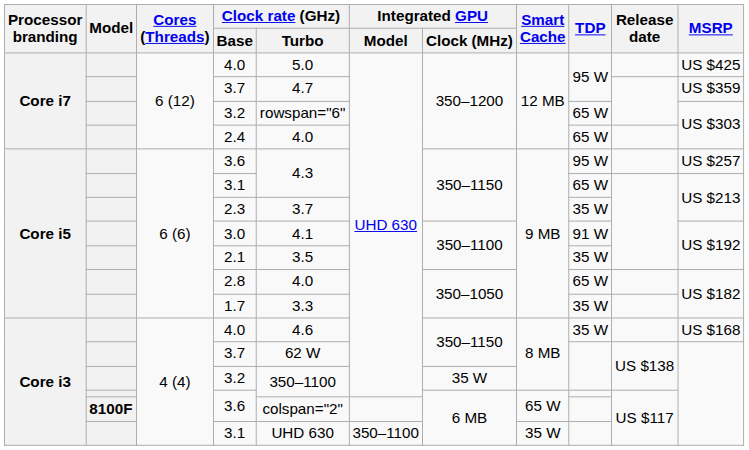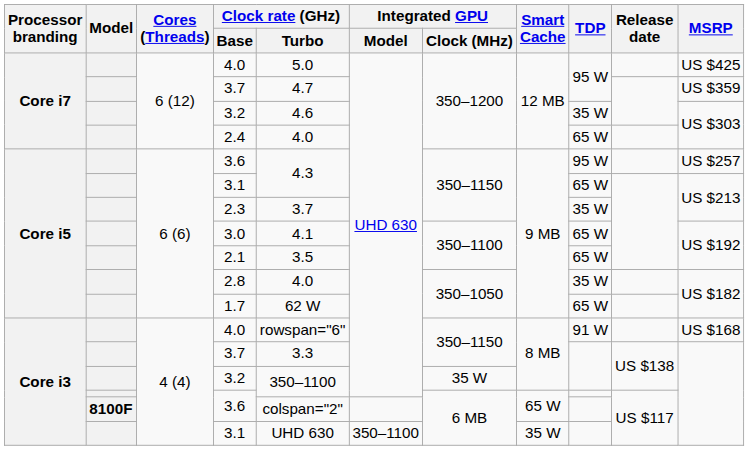Core i7 / 3.2 | Clock rate (GHz) / Turbo: rowspan="6" -> 4.6
Core i7 / 3.2 | TDP: 65 W -> 35 W
3.0 | TDP: 91 W -> 65 W
2.1 | TDP: 35 W -> 65 W
2.8 | TDP: 65 W -> 35 W
1.7 | Clock rate (GHz) / Turbo: 3.3 -> 62 W
1.7 | TDP: 35 W -> 65 W
Core i3 / 4.0 | Clock rate (GHz) / Turbo: 4.6 -> rowspan="6"
Core i3 / 4.0 | TDP: 35 W -> 91 W
Core i3 / 3.7 | Clock rate (GHz) / Turbo: 62 W -> 3.3
